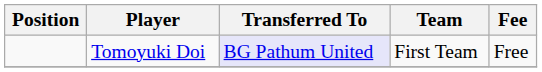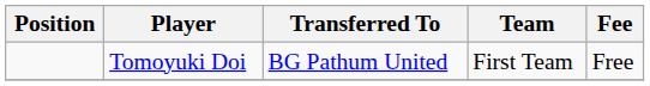Tomoyuki Doi | Transferred To: lavender background -> no background
